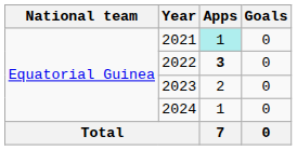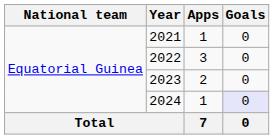2021 | Apps: paleturquoise background -> no background
2022 | Apps: bold -> normal
2024 | Goals: no background -> lavender background
